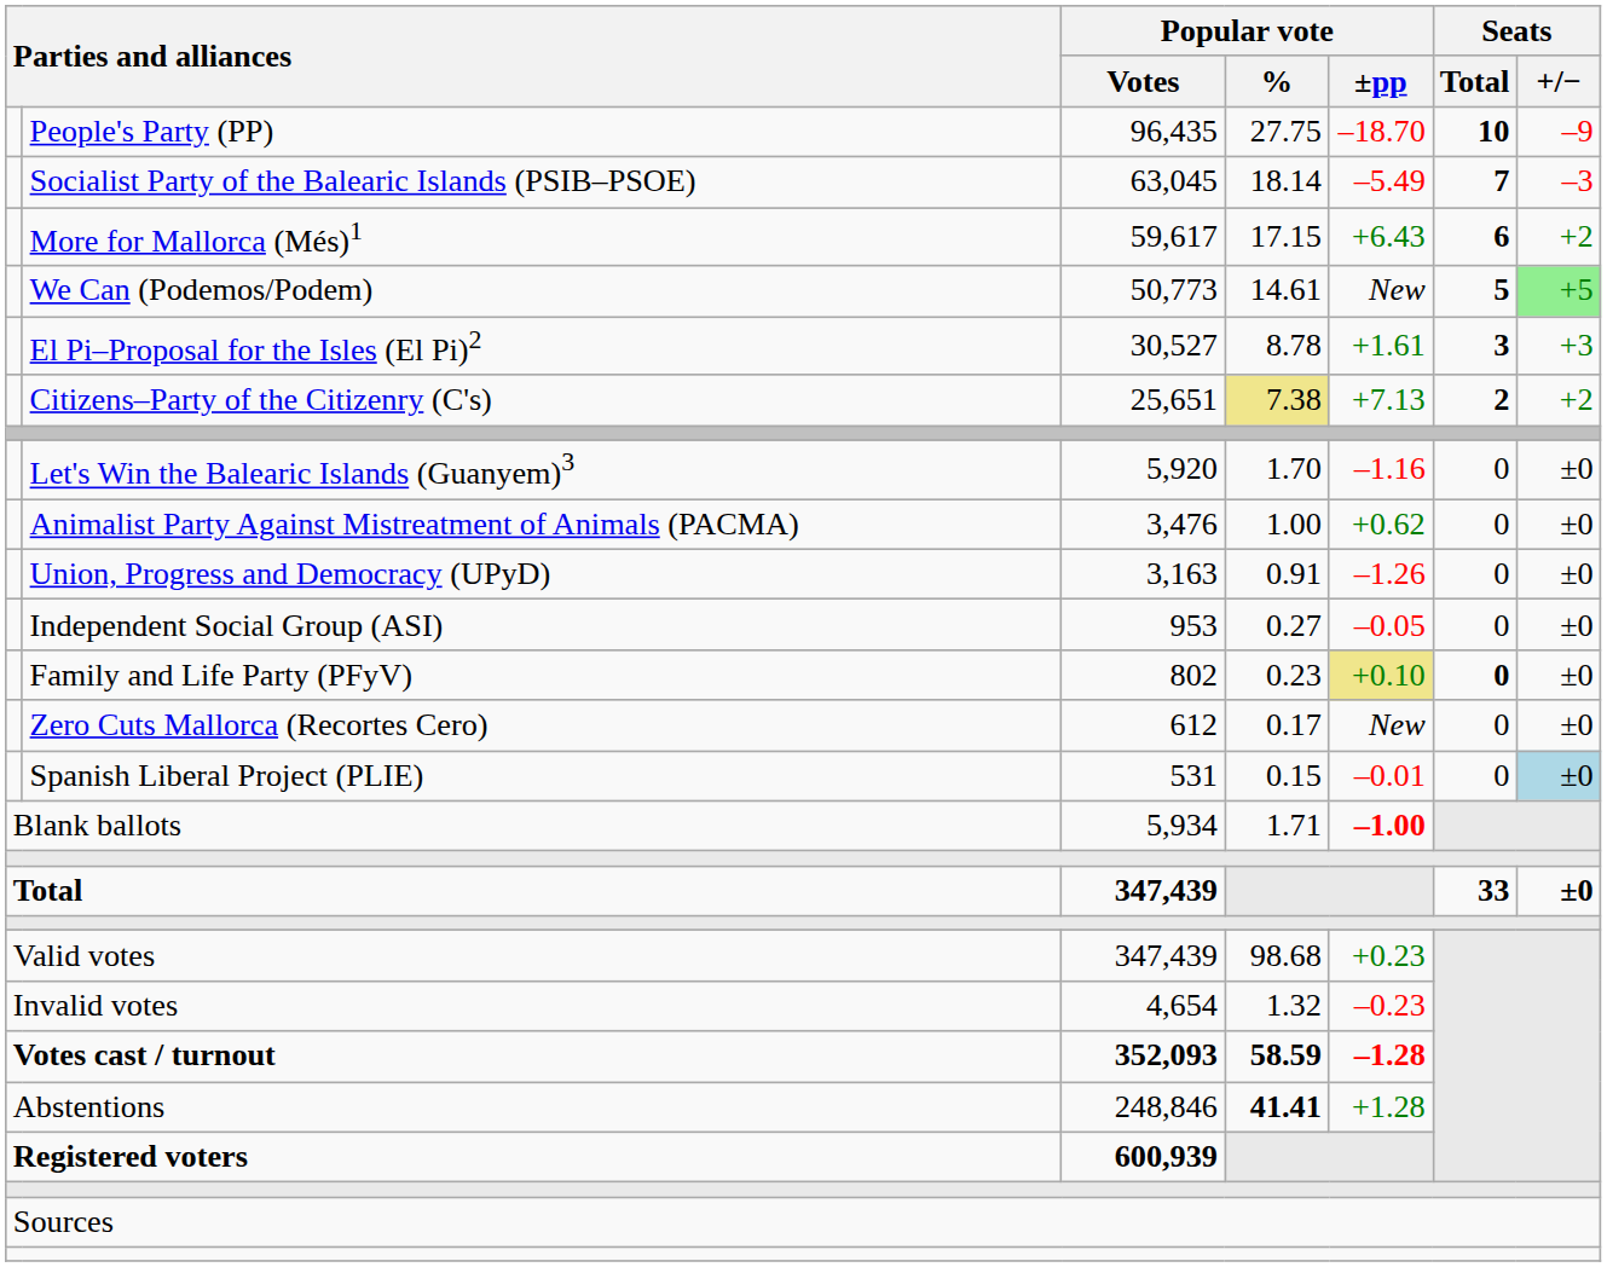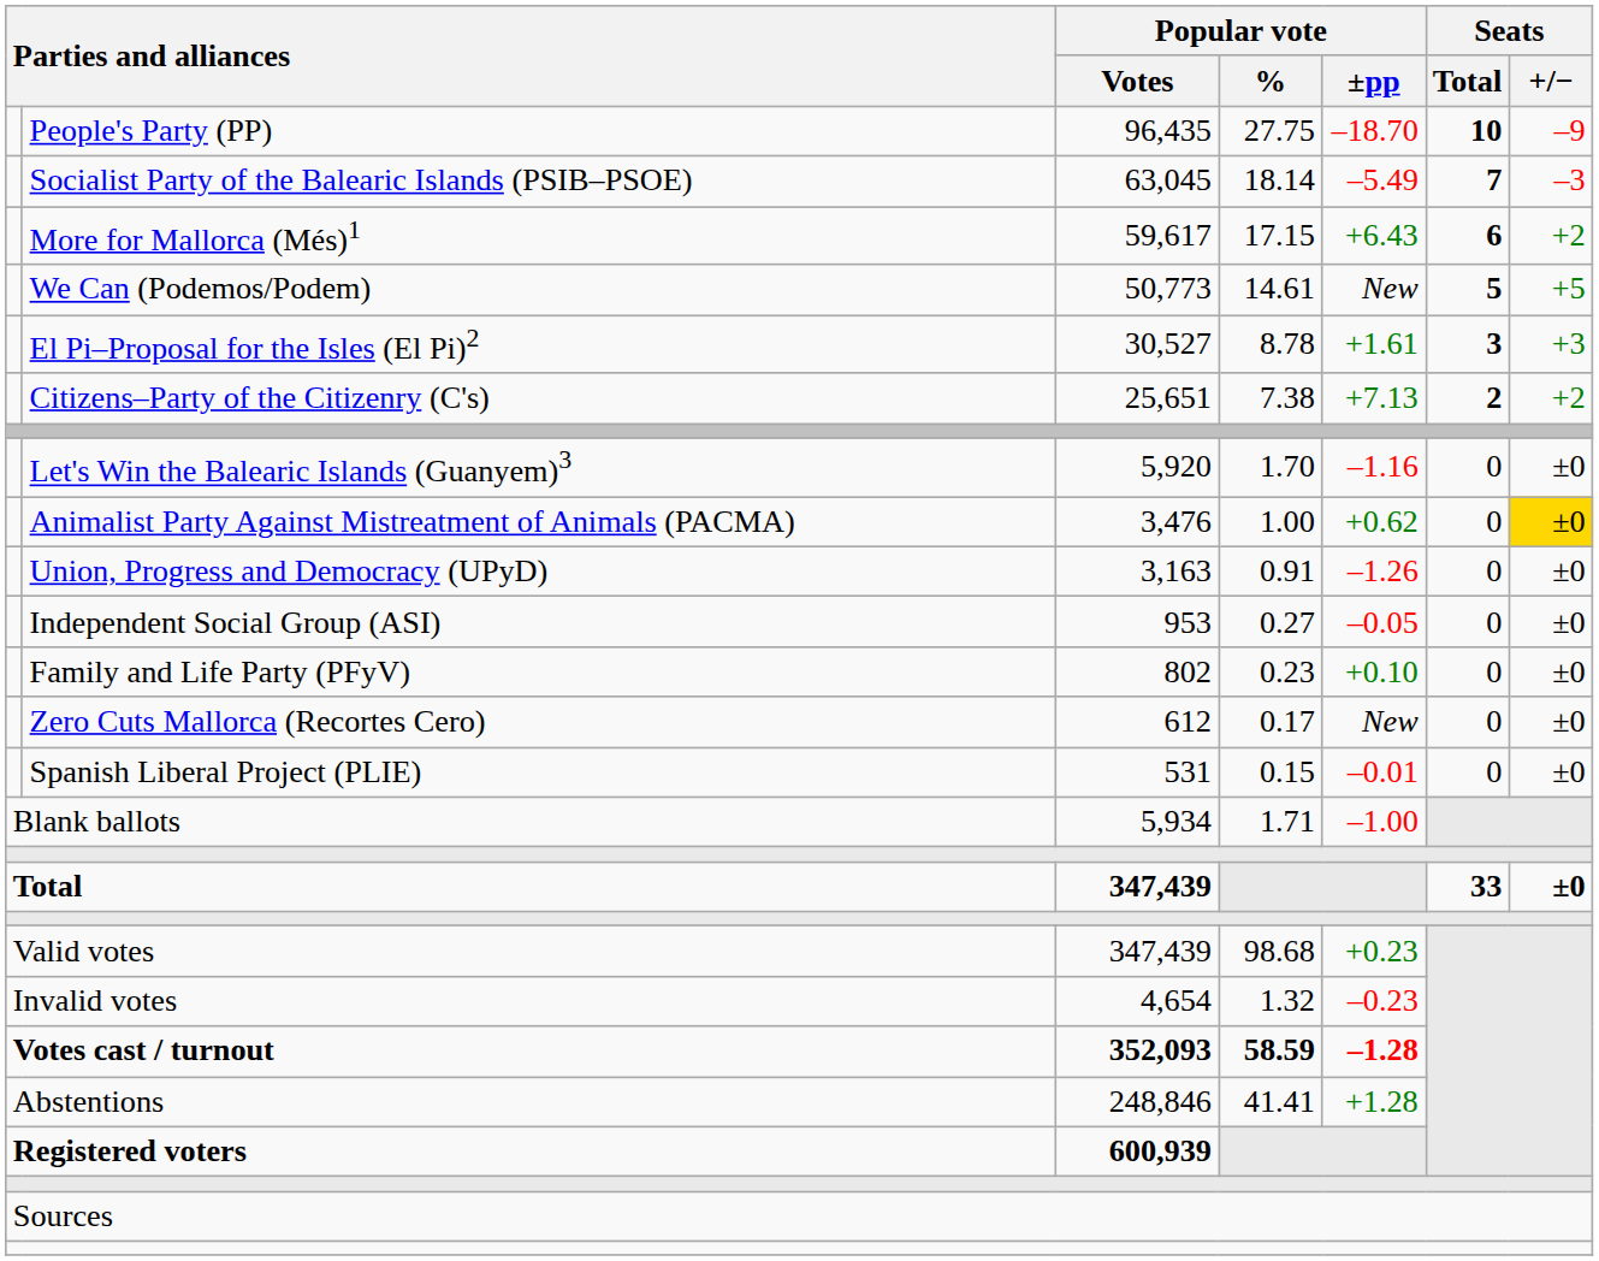We Can (Podemos/Podem) | Seats / +/−: lightgreen background -> no background
Citizens–Party of the Citizenry (C's) | Popular vote / %: khaki background -> no background
Animalist Party Against Mistreatment of Animals (PACMA) | Seats / +/−: no background -> gold background
Family and Life Party (PFyV) | Popular vote / ±pp: khaki background -> no background
Family and Life Party (PFyV) | Seats / Total: bold -> normal
Spanish Liberal Project (PLIE) | Seats / +/−: lightblue background -> no background
Blank ballots | Popular vote / ±pp: bold -> normal
Abstentions | Popular vote / %: bold -> normal
